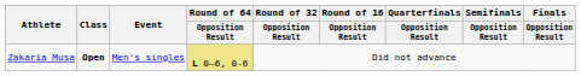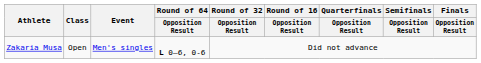Zakaria Musa | Class: bold -> normal
Zakaria Musa | Round of 64 / Opposition Result: khaki background -> no background
